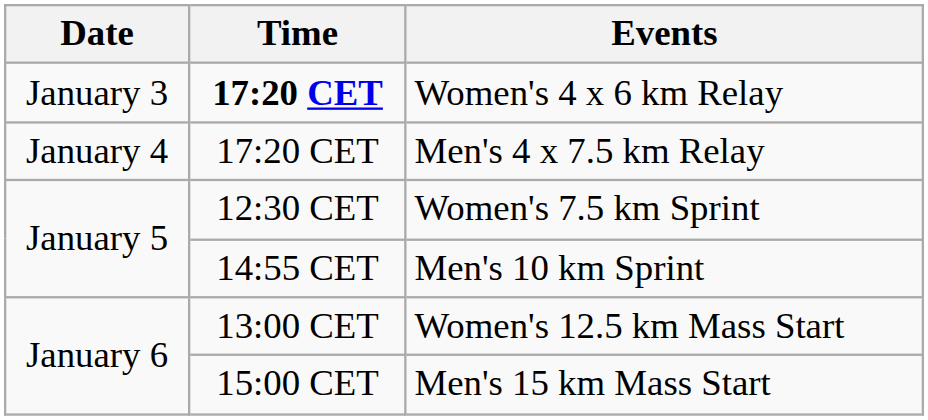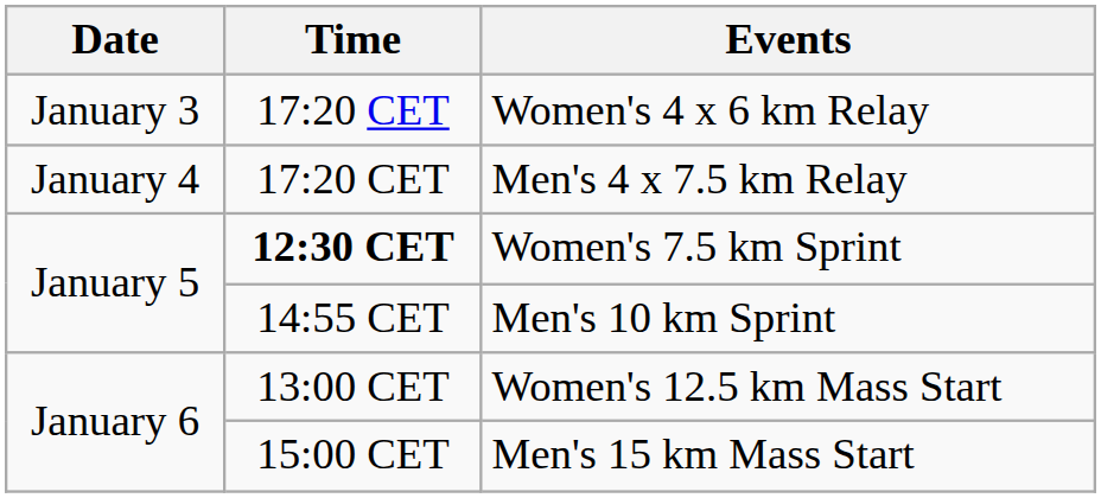Women's 4 x 6 km Relay | Time: bold -> normal
Women's 7.5 km Sprint | Time: normal -> bold
